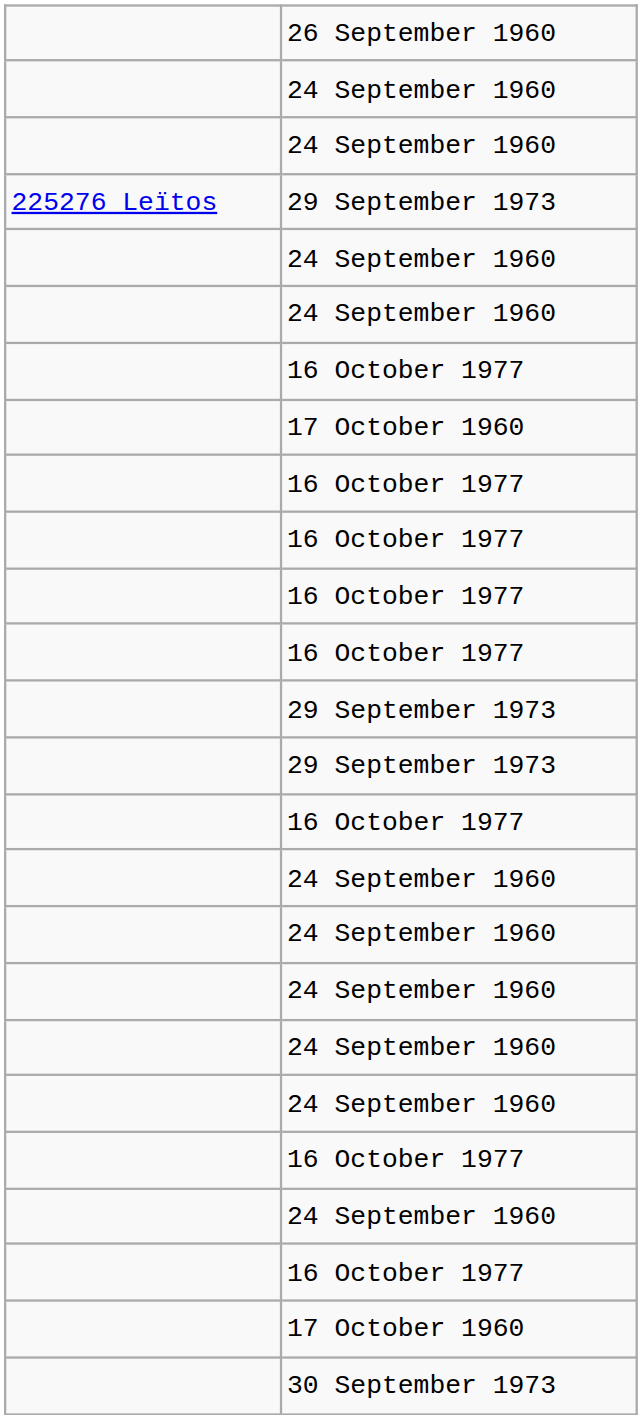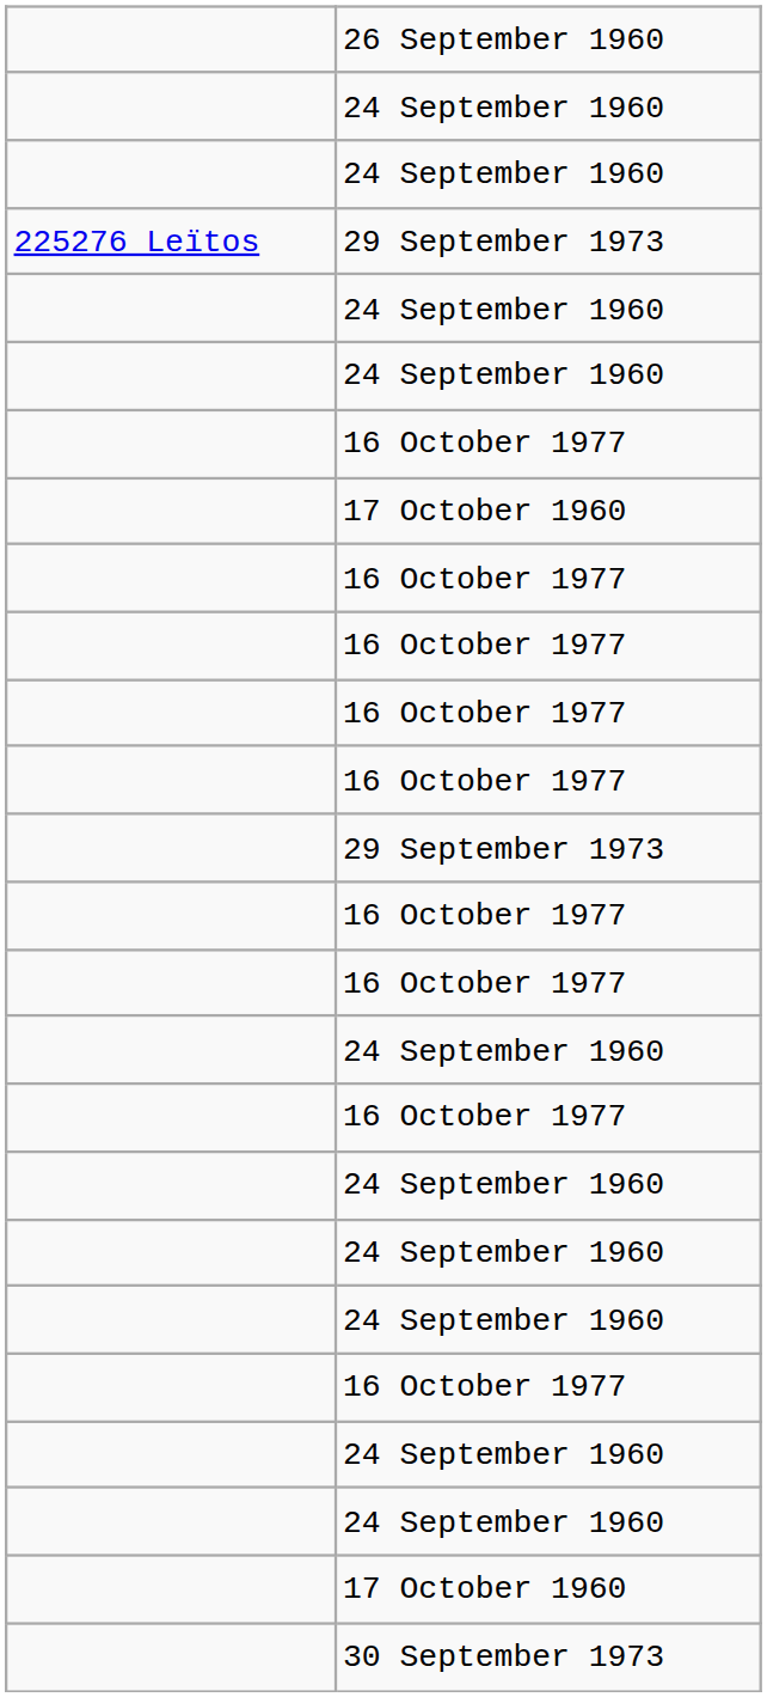row 14 | column 2: 29 September 1973 -> 16 October 1977
row 17 | column 2: 24 September 1960 -> 16 October 1977
row 23 | column 2: 16 October 1977 -> 24 September 1960
